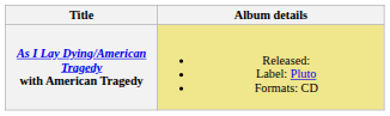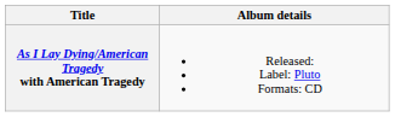As I Lay Dying/American Tragedy with American Tragedy | Album details: khaki background -> no background
